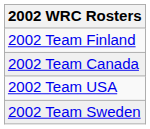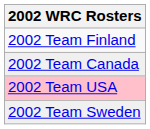row 4 | column 1: no background -> pink background
